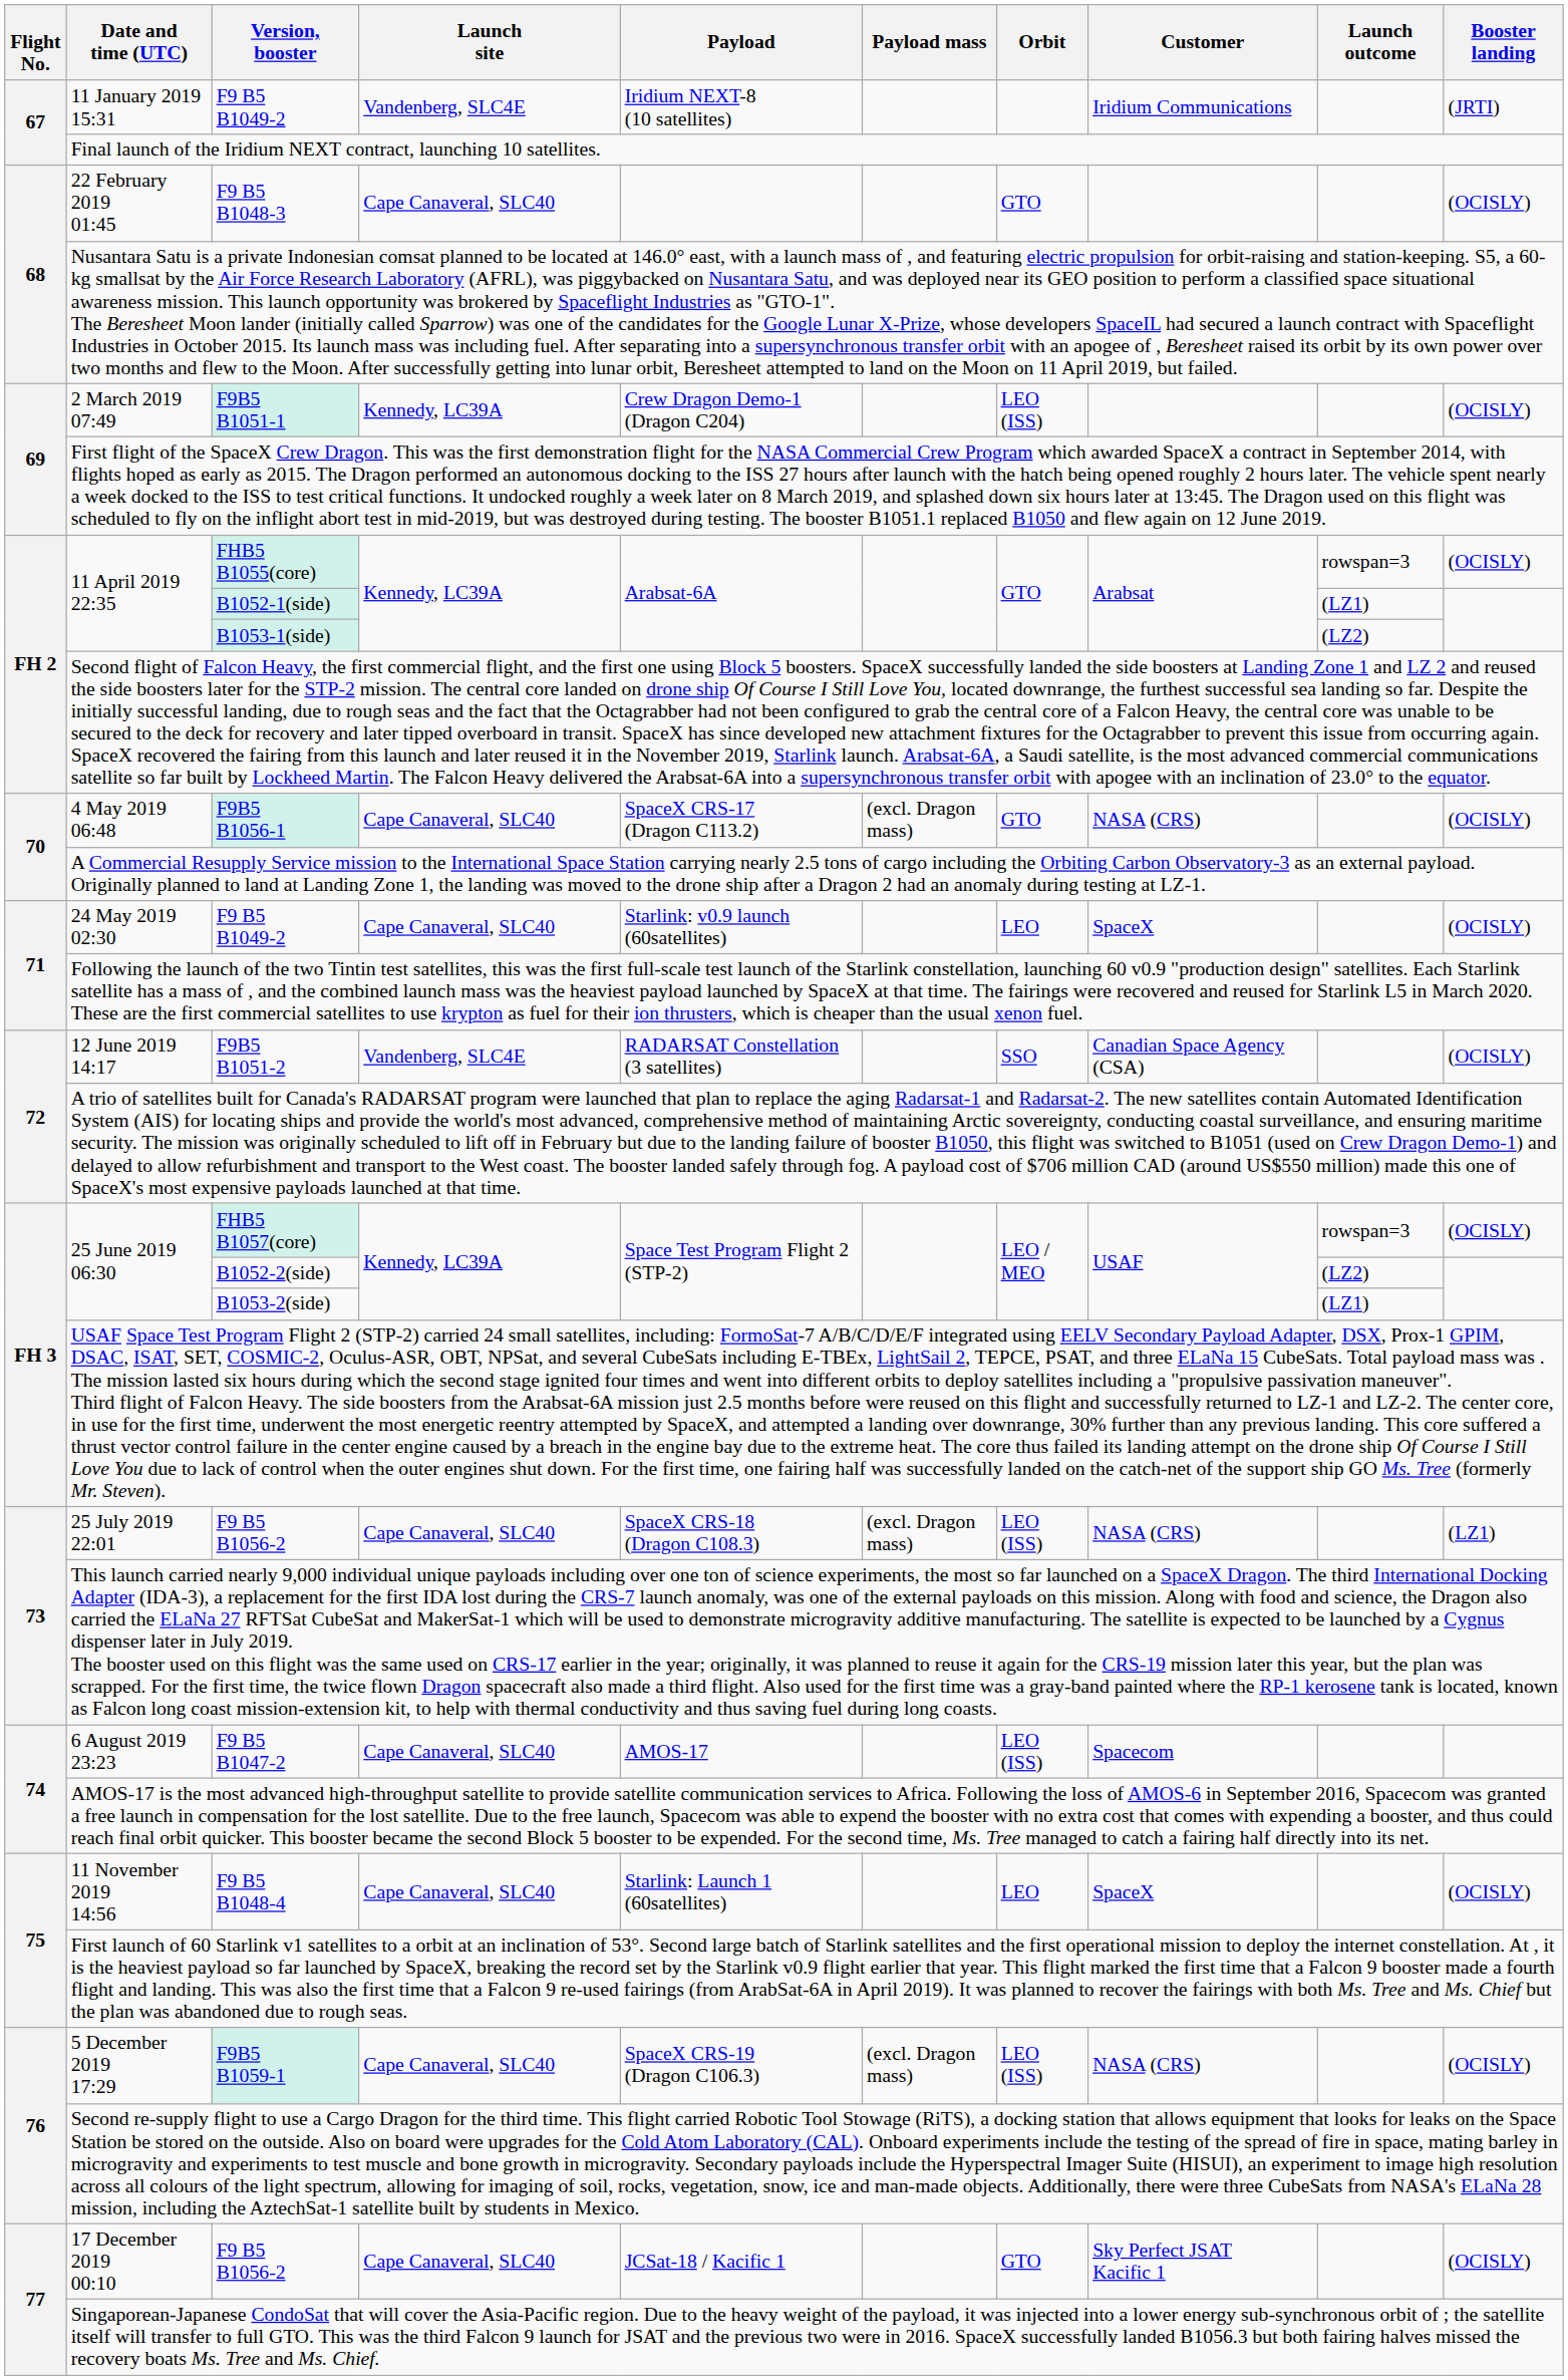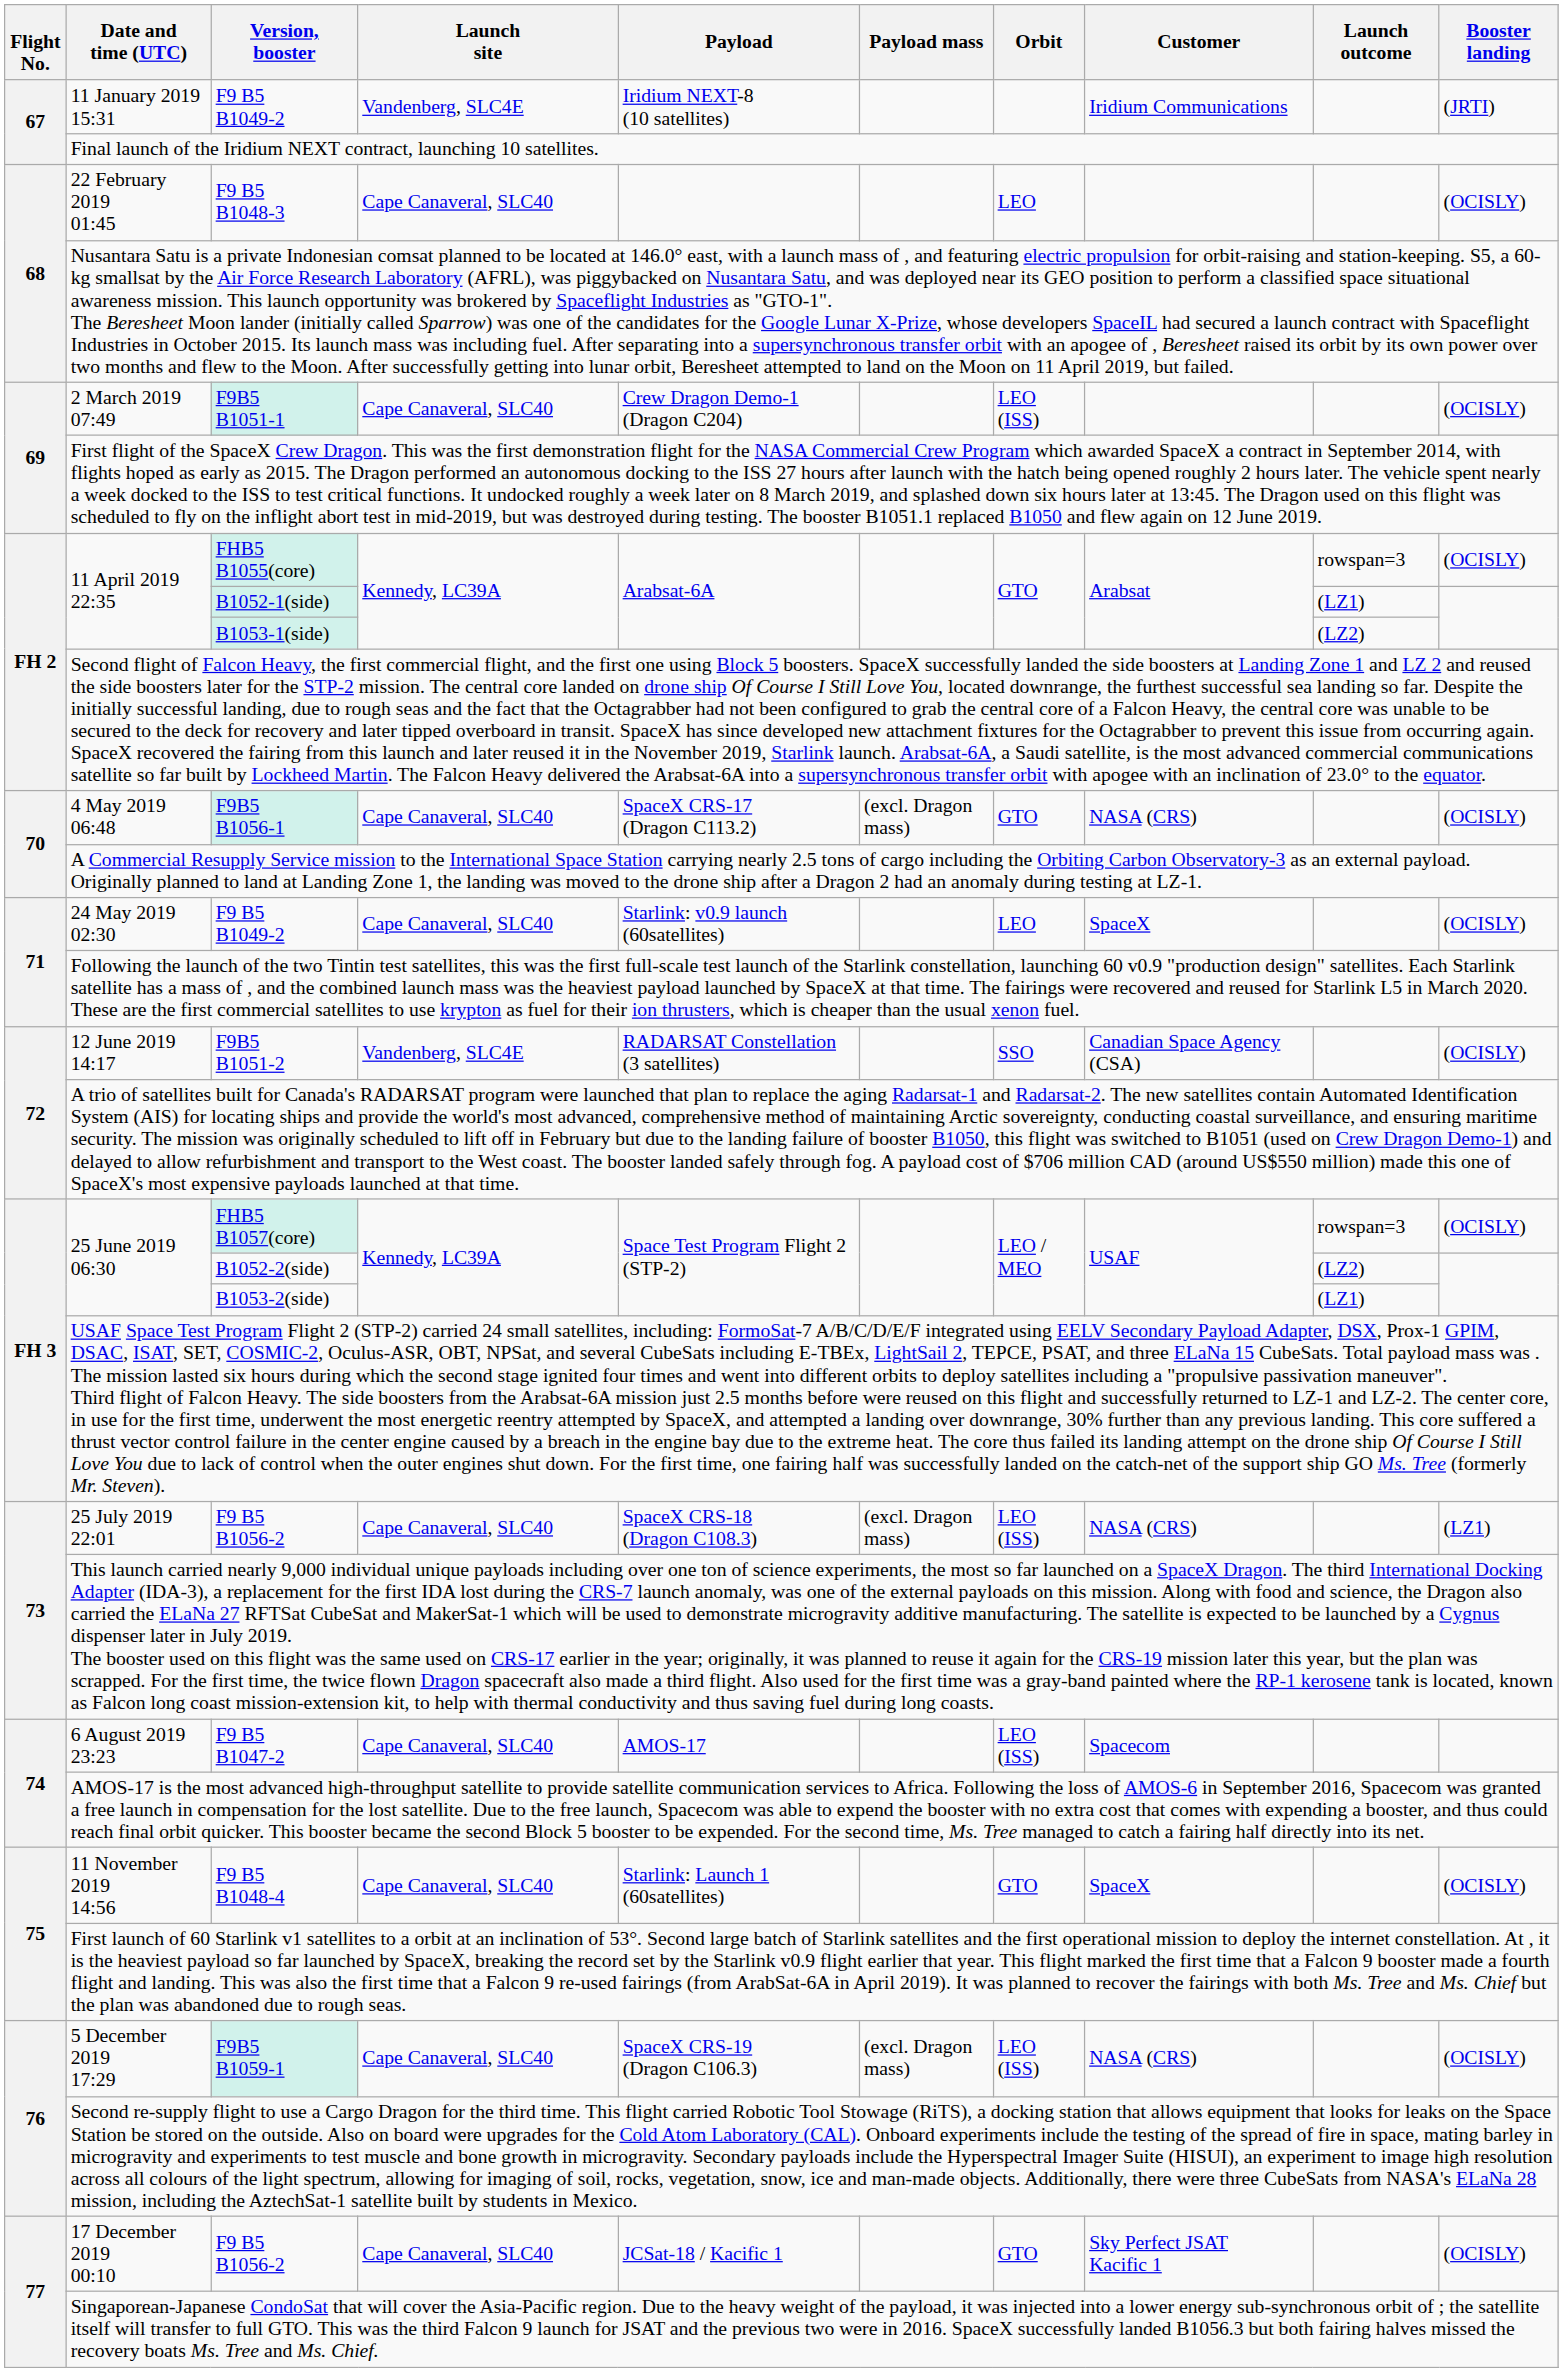F9 B5 B1048-3 | Orbit: GTO -> LEO
F9B5 B1051-1 | Launch site: Kennedy, LC39A -> Cape Canaveral, SLC40
F9 B5 B1048-4 | Orbit: LEO -> GTO
